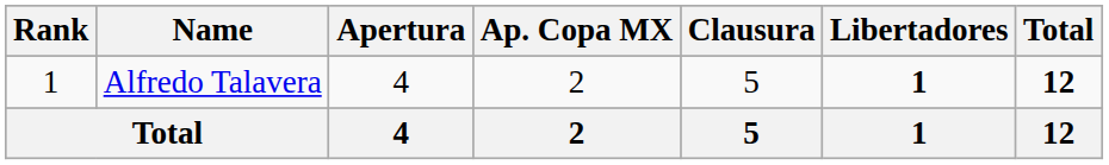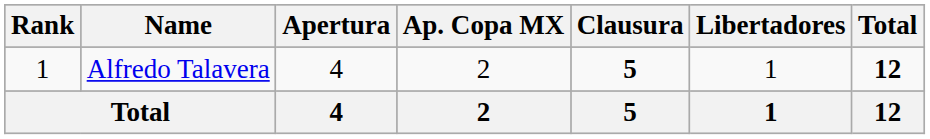Alfredo Talavera | Clausura: normal -> bold
Alfredo Talavera | Libertadores: bold -> normal
